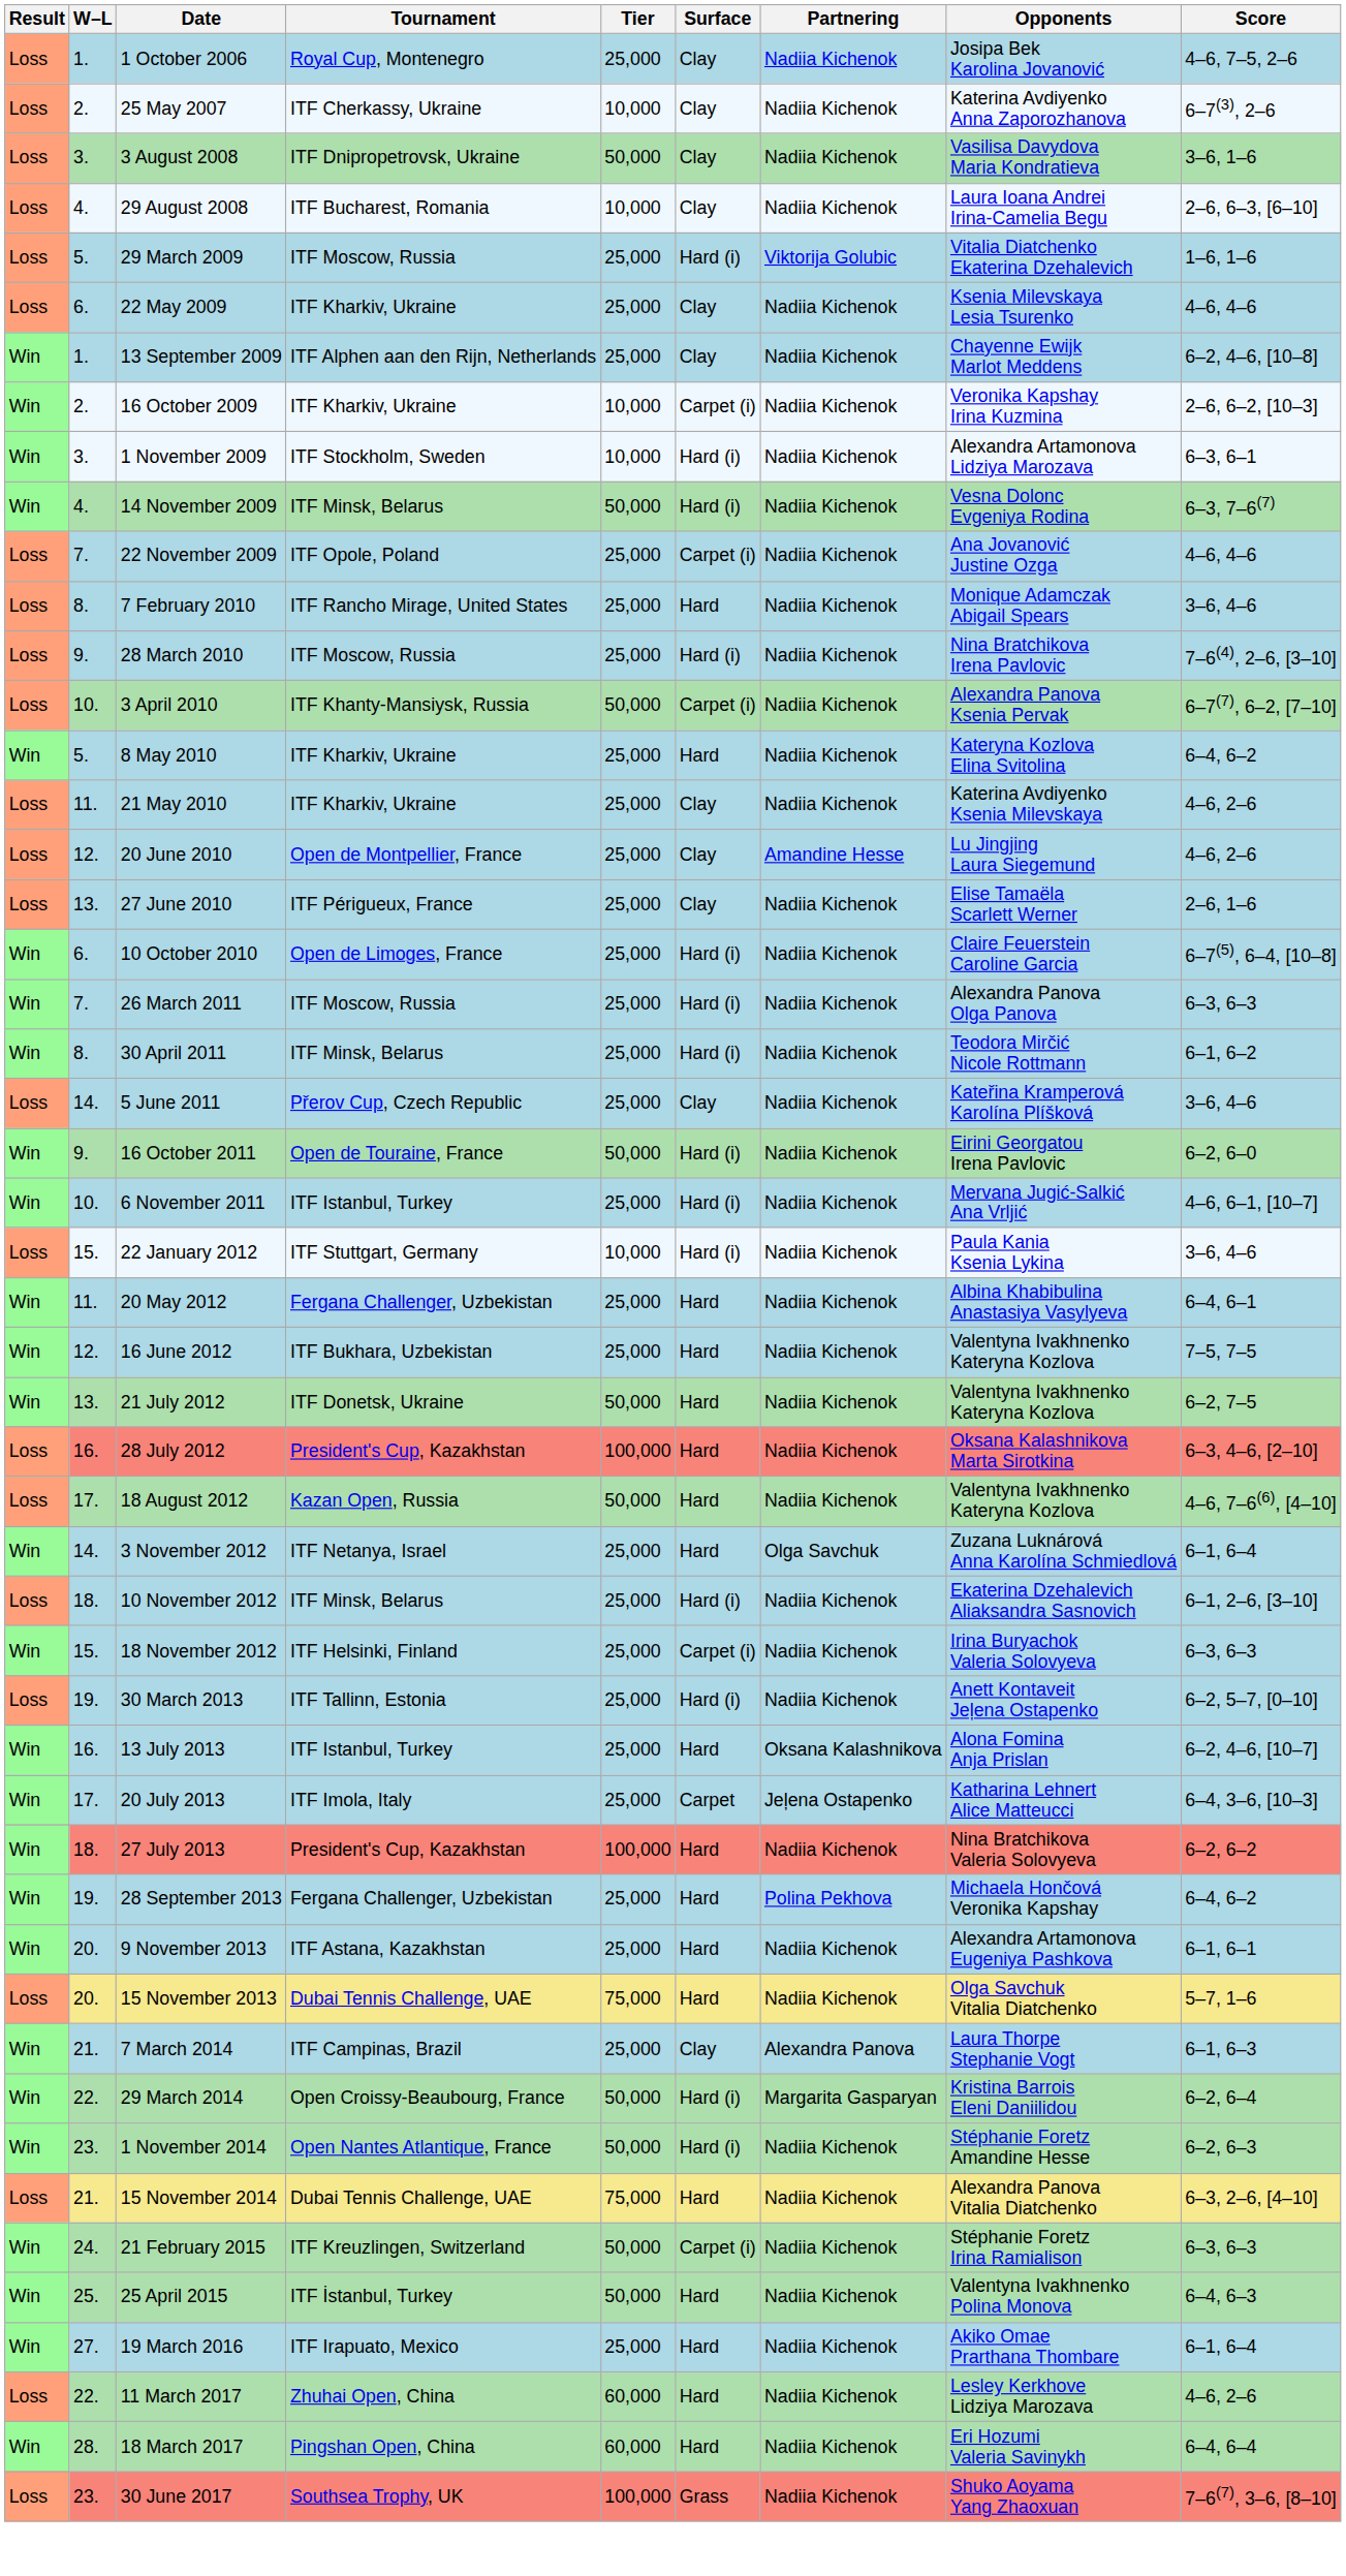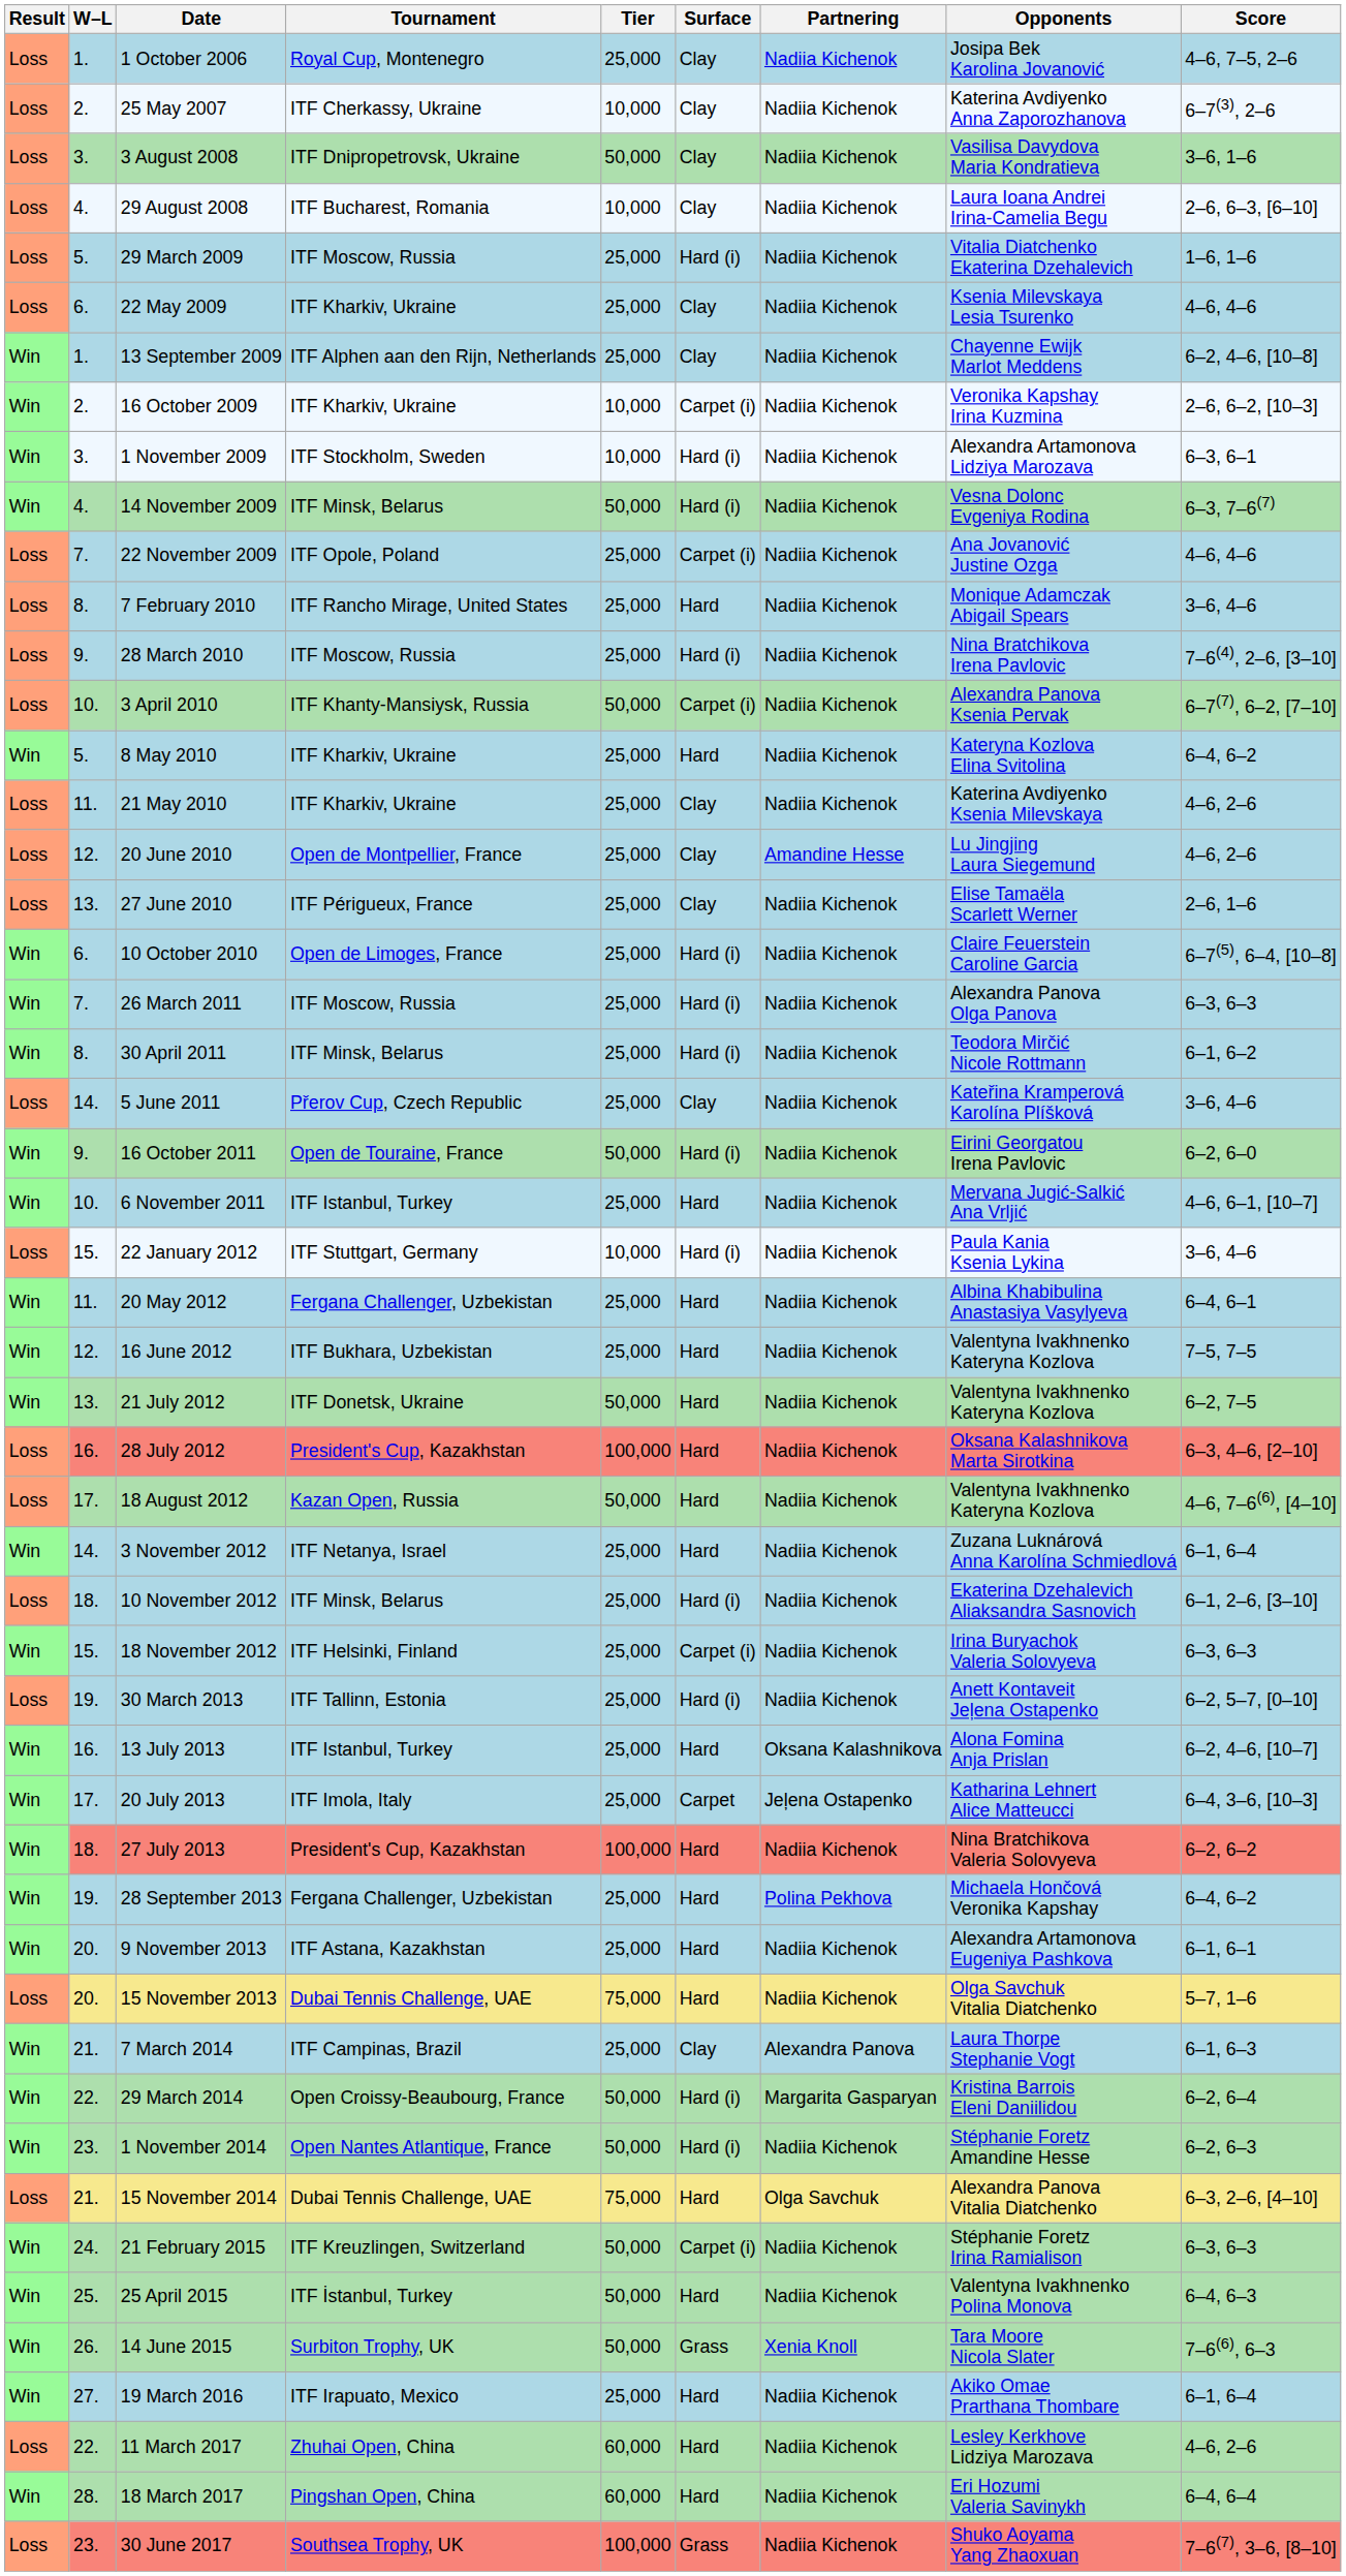29 March 2009 | Partnering: Viktorija Golubic -> Nadiia Kichenok
6 November 2011 | Surface: Hard (i) -> Hard
3 November 2012 | Partnering: Olga Savchuk -> Nadiia Kichenok
15 November 2014 | Partnering: Nadiia Kichenok -> Olga Savchuk
+ row: Win | 26. | 14 June 2015 | Surbiton Trophy, UK | 50,000 | Grass | Xenia Knoll | Tara Moore Nicola Slater | 7–6(6), 6–3
